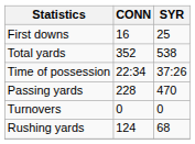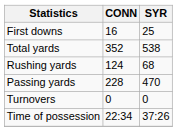rows swapped: Rushing yards <-> Time of possession
